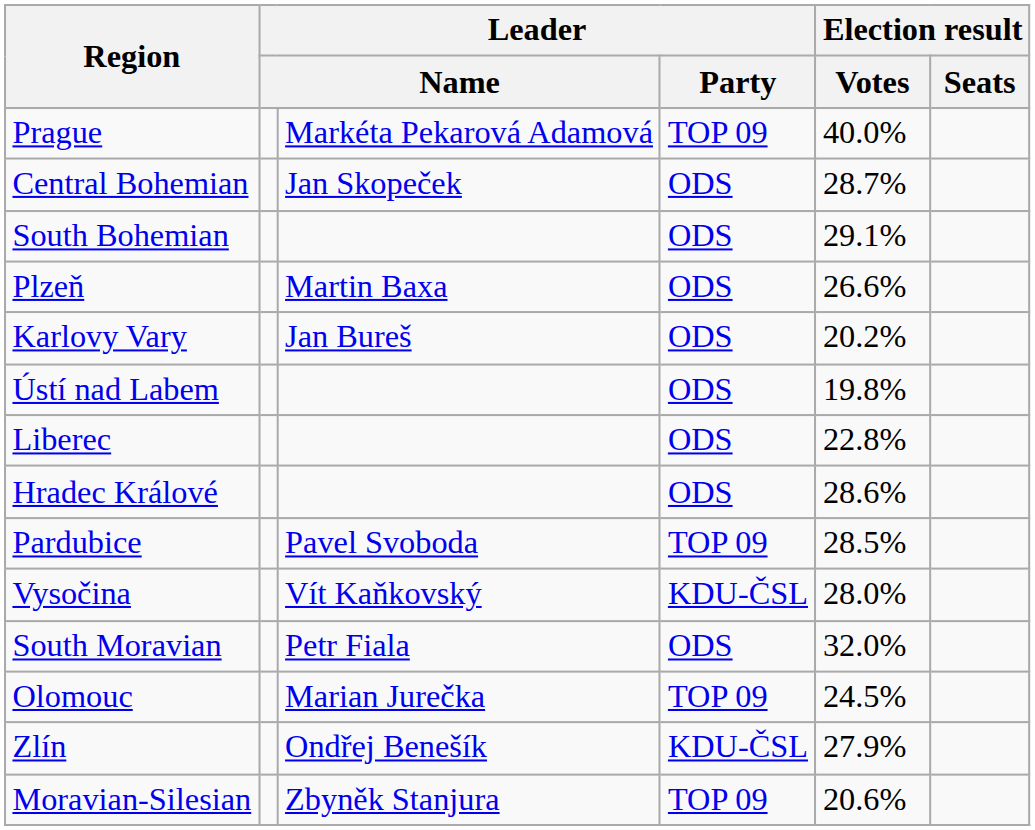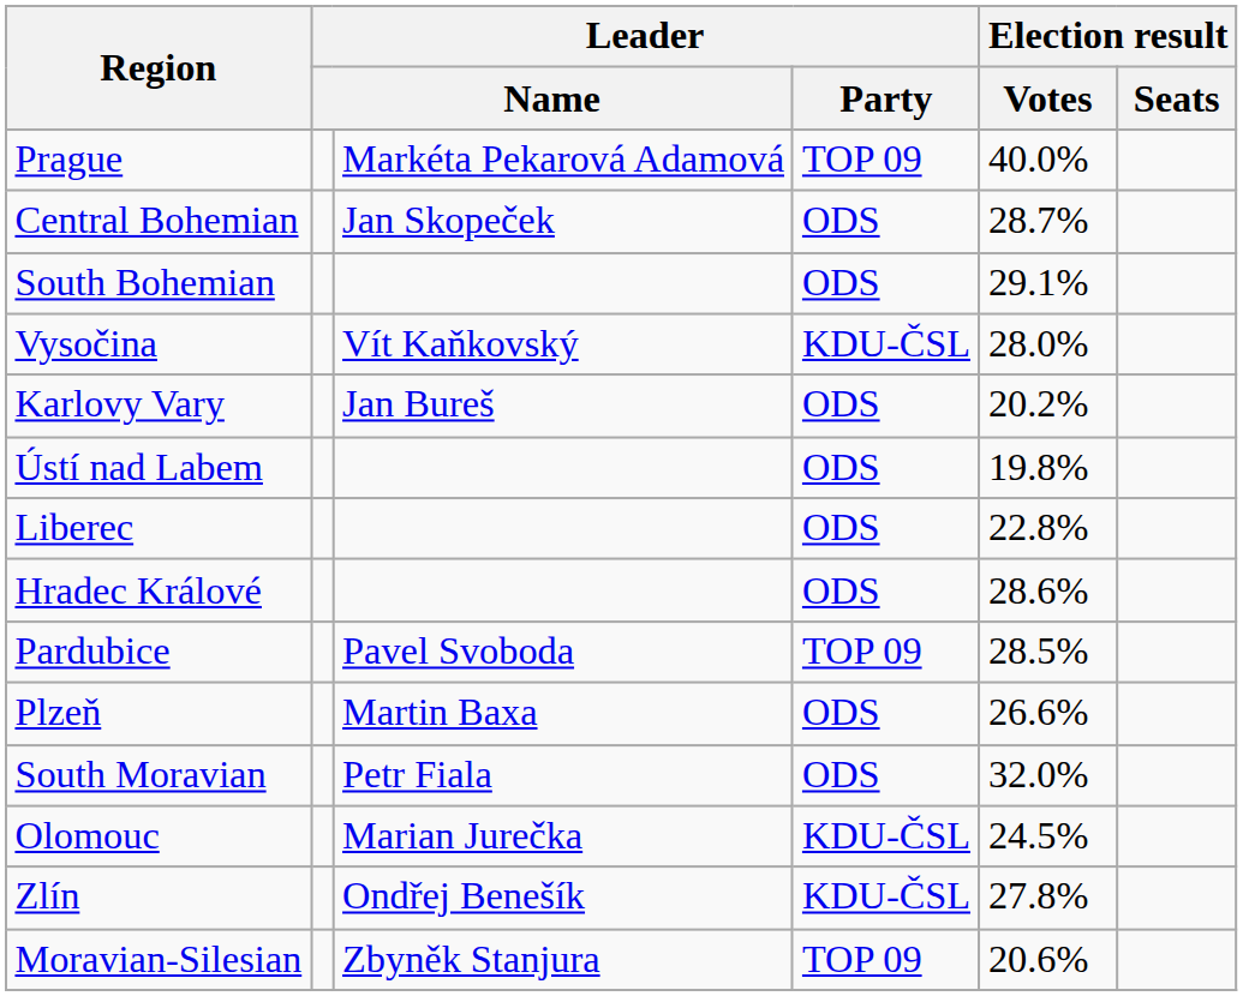rows swapped: Plzeň <-> Vysočina
Olomouc | Leader / Party: TOP 09 -> KDU-ČSL
Zlín | Election result / Votes: 27.9% -> 27.8%
